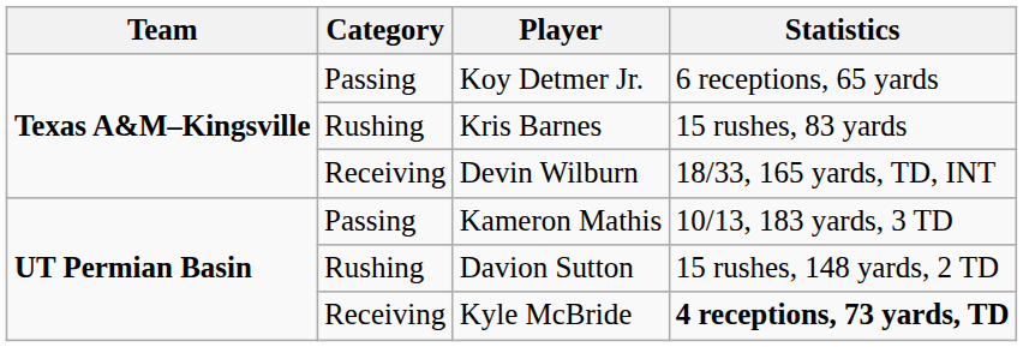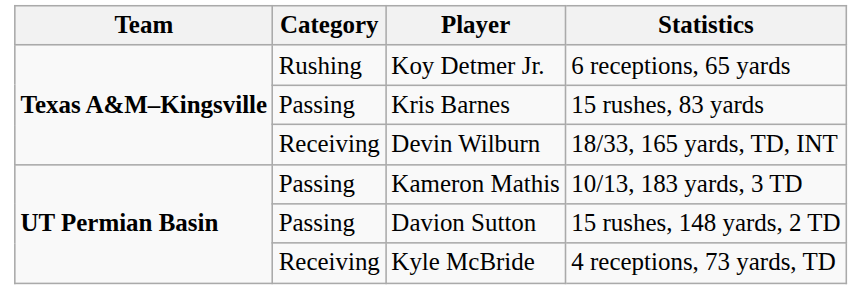Koy Detmer Jr. | Category: Passing -> Rushing
Kris Barnes | Category: Rushing -> Passing
Davion Sutton | Category: Rushing -> Passing
Kyle McBride | Statistics: bold -> normal
